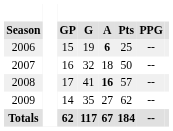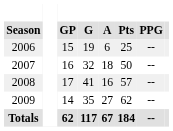2006 | A: bold -> normal
2008 | A: bold -> normal
